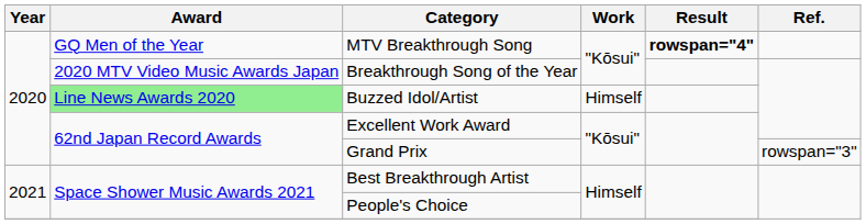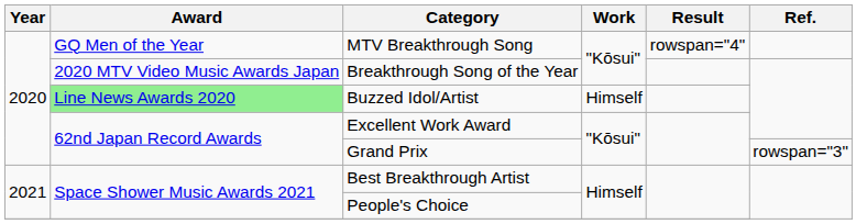MTV Breakthrough Song | Result: bold -> normal
